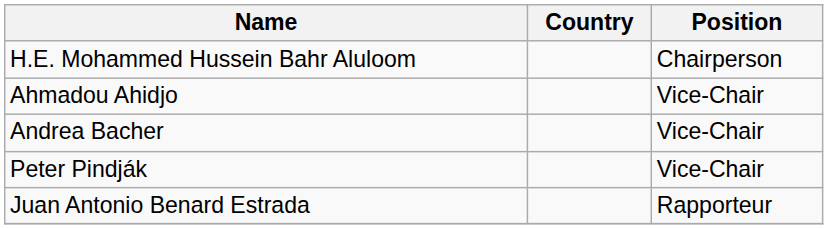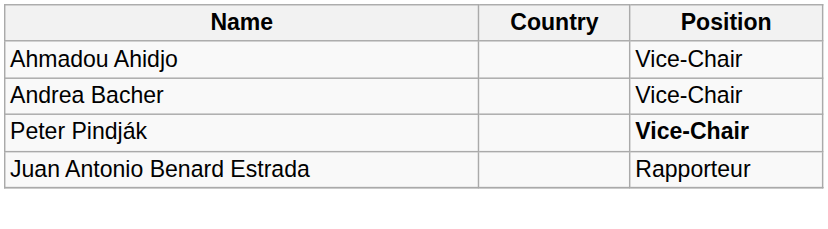- row: H.E. Mohammed Hussein Bahr Aluloom | Chairperson
Peter Pindják | Position: normal -> bold
